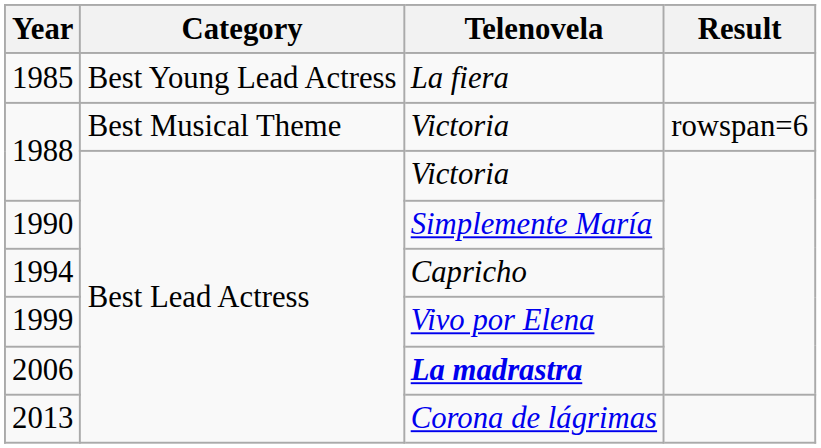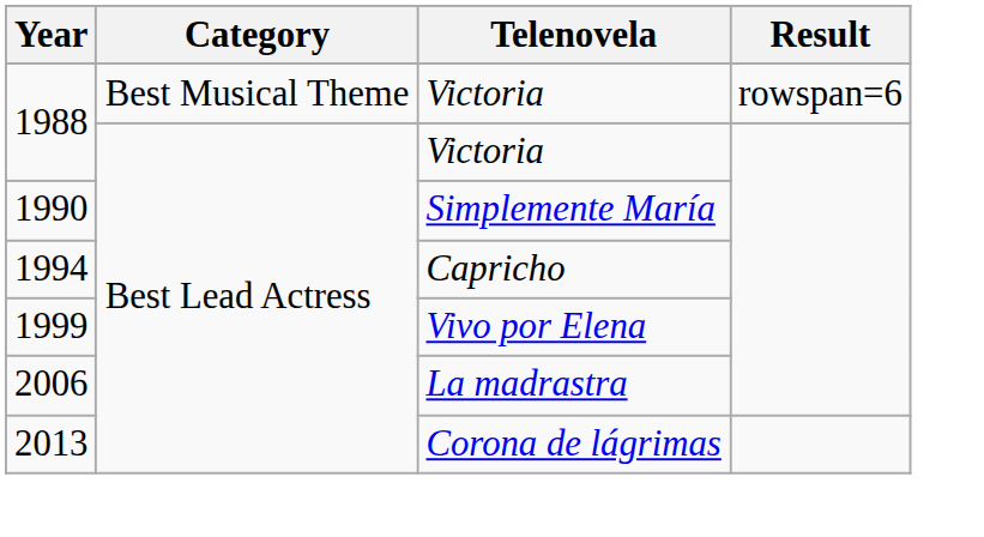- row: 1985 | Best Young Lead Actress | La fiera
2006 | Telenovela: bold -> normal
